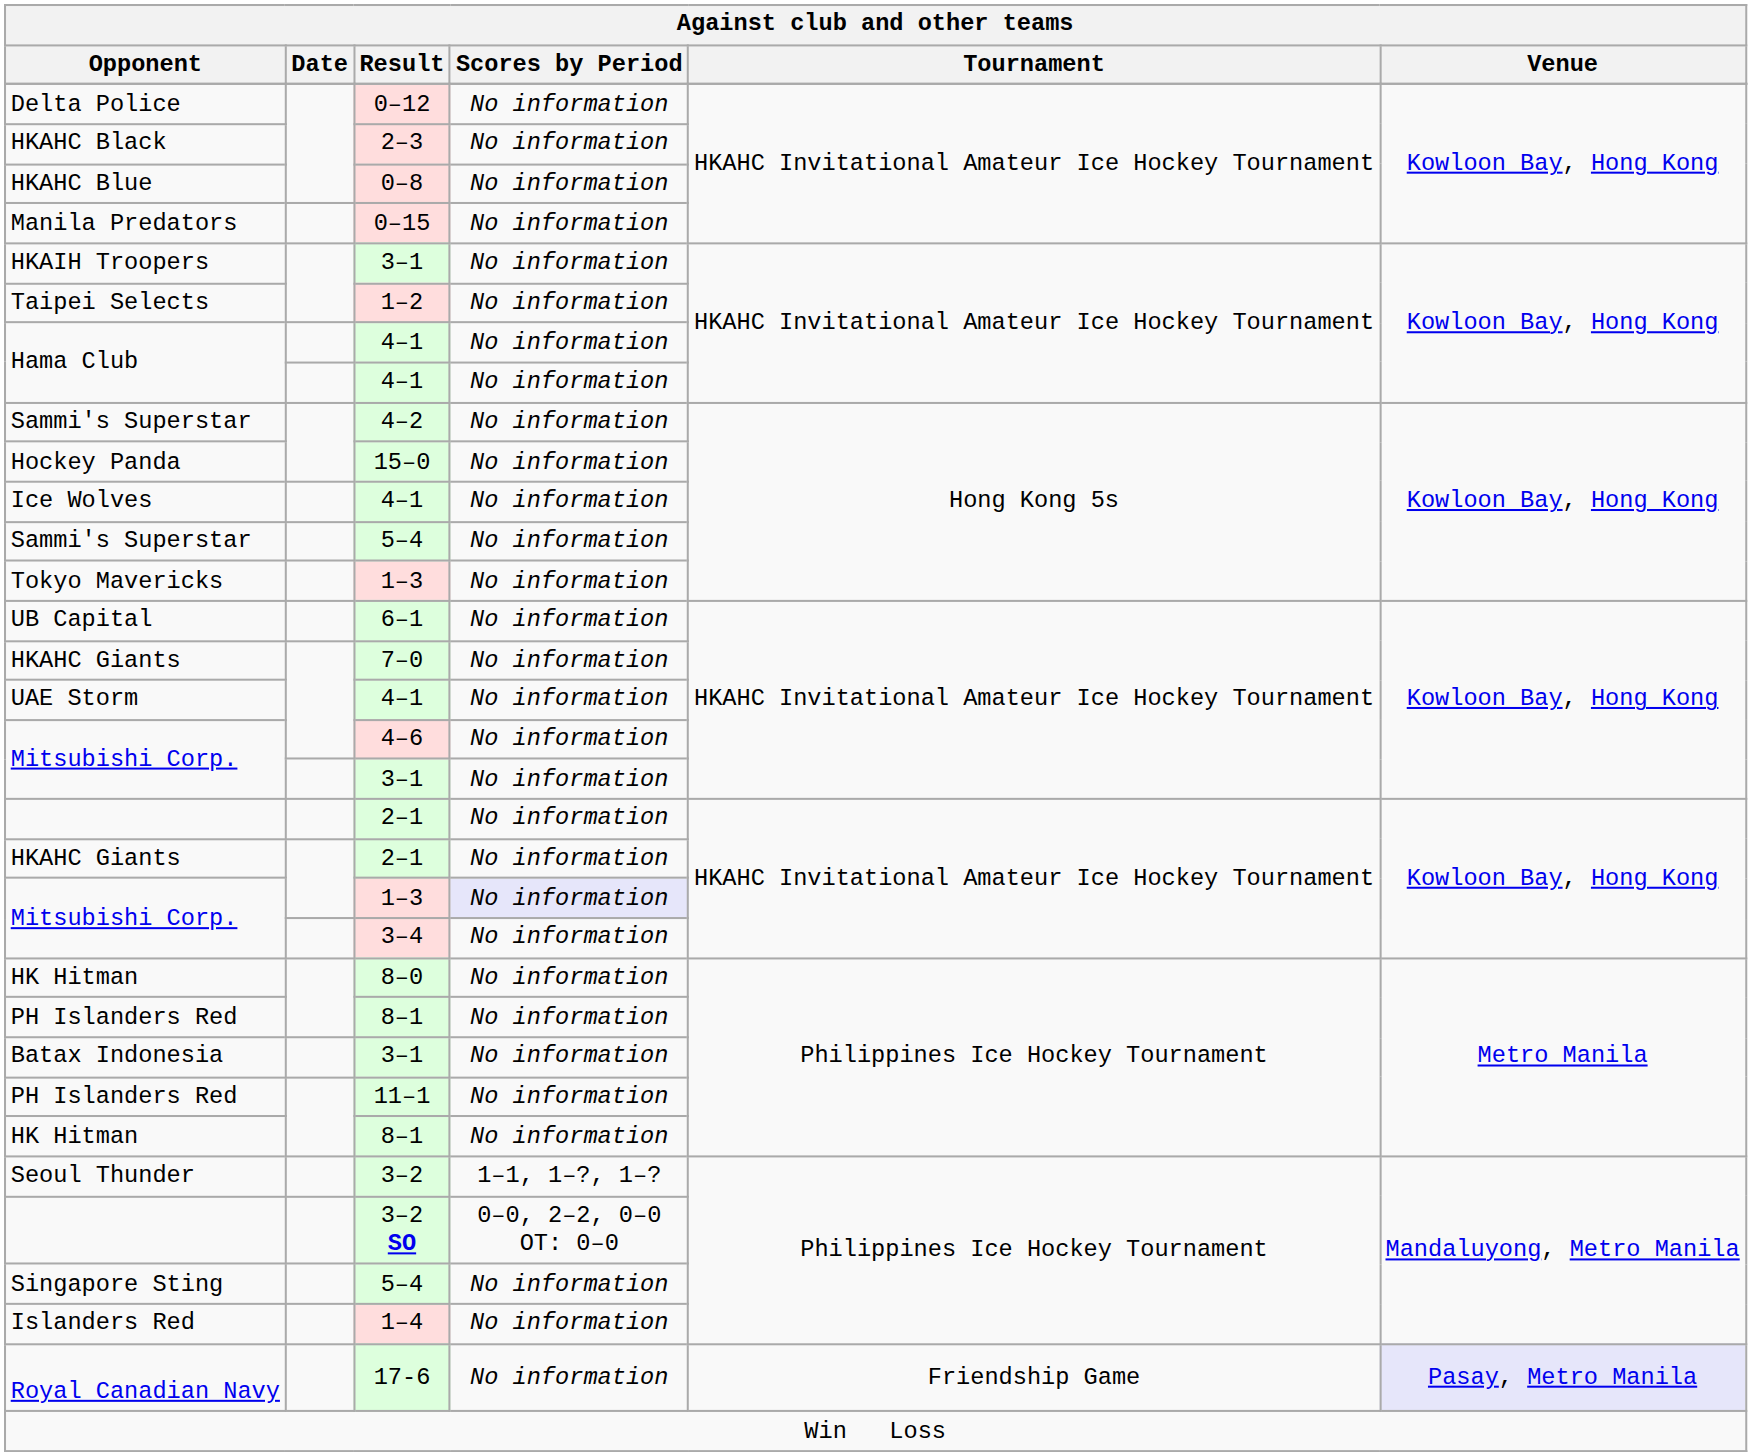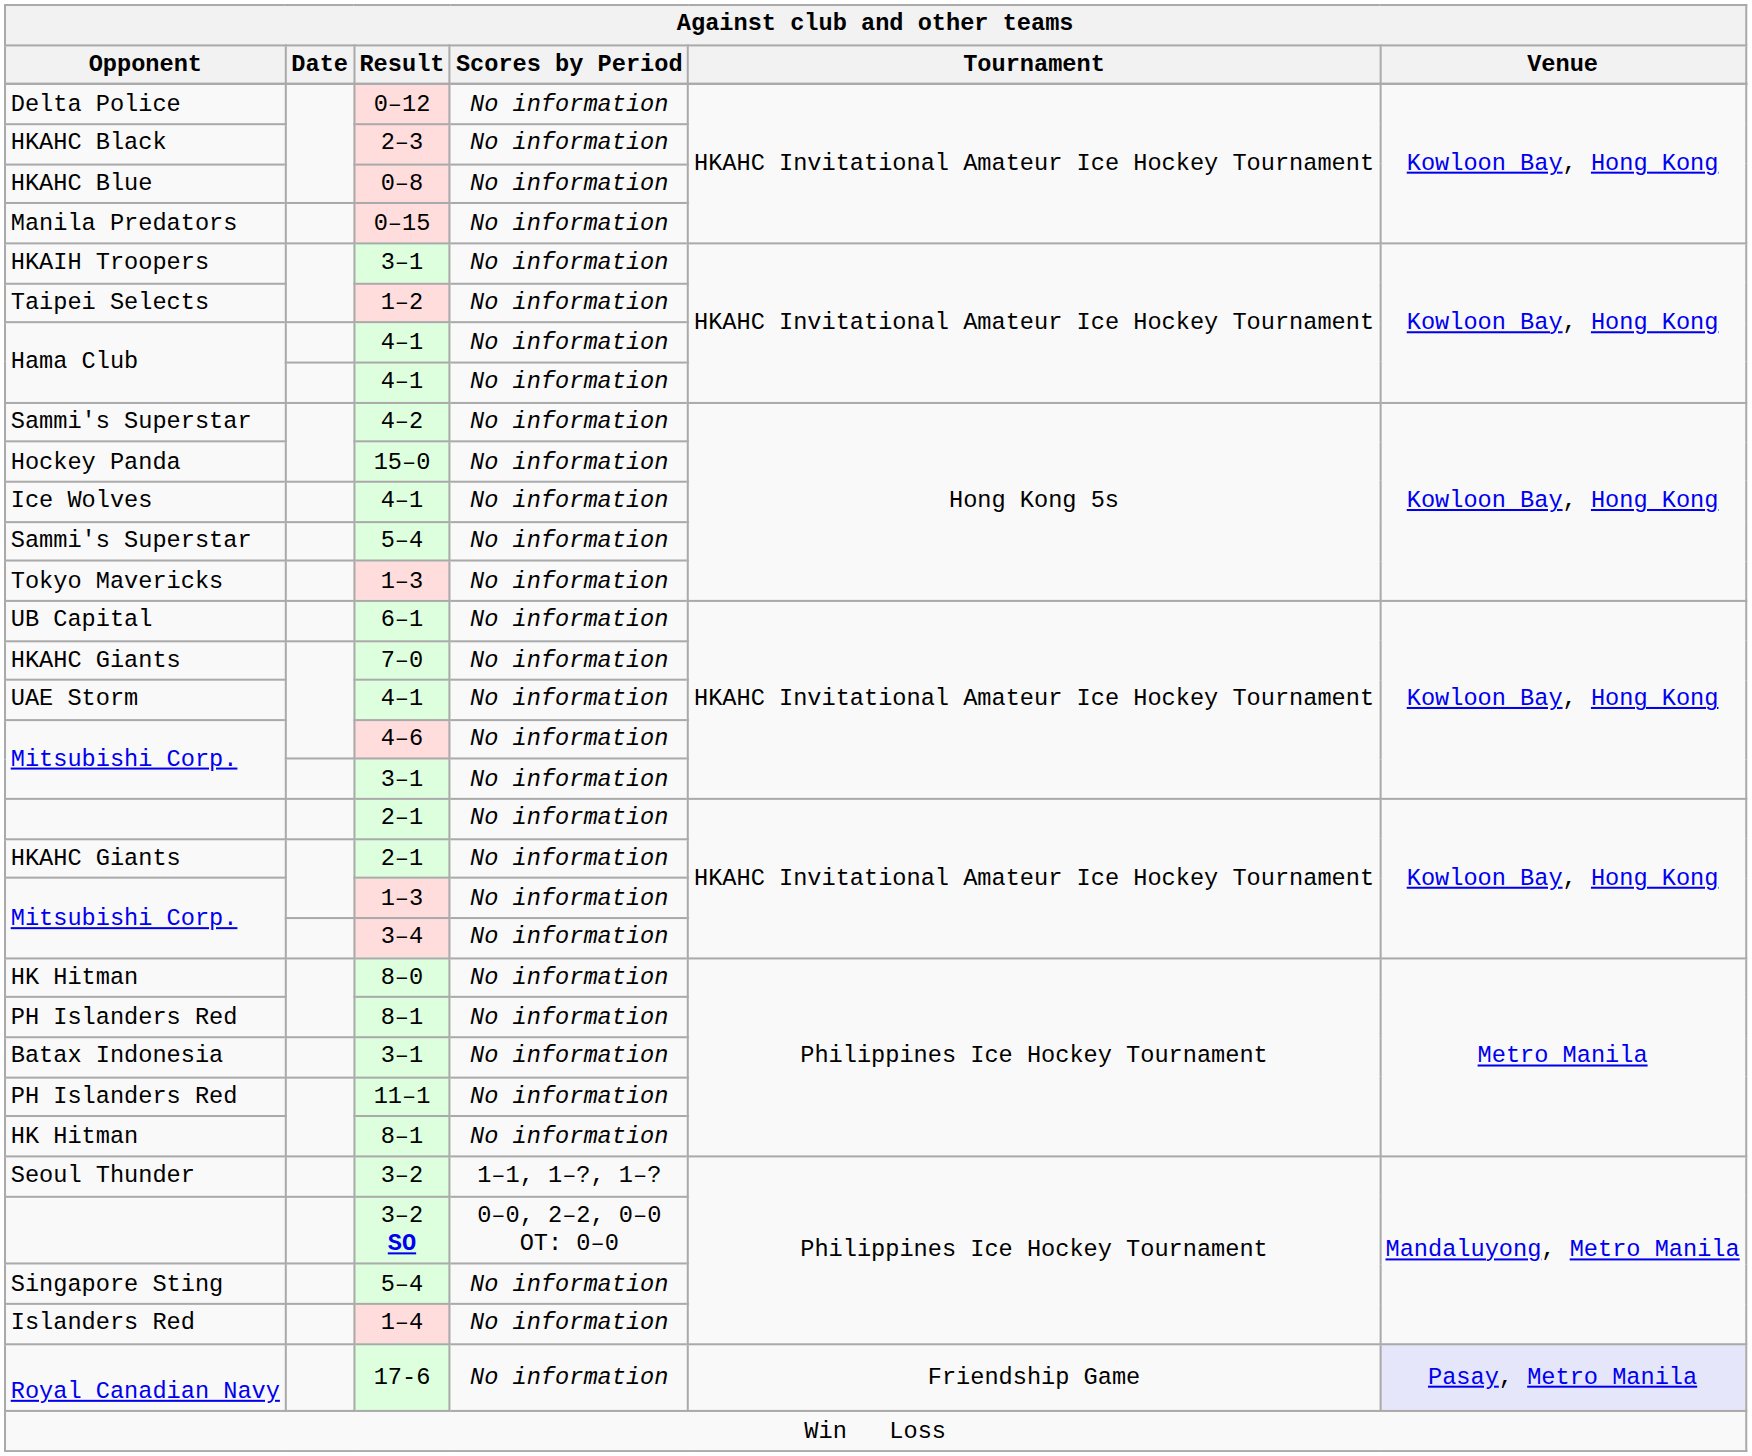Mitsubishi Corp. / 1–3 | Scores by Period: lavender background -> no background
